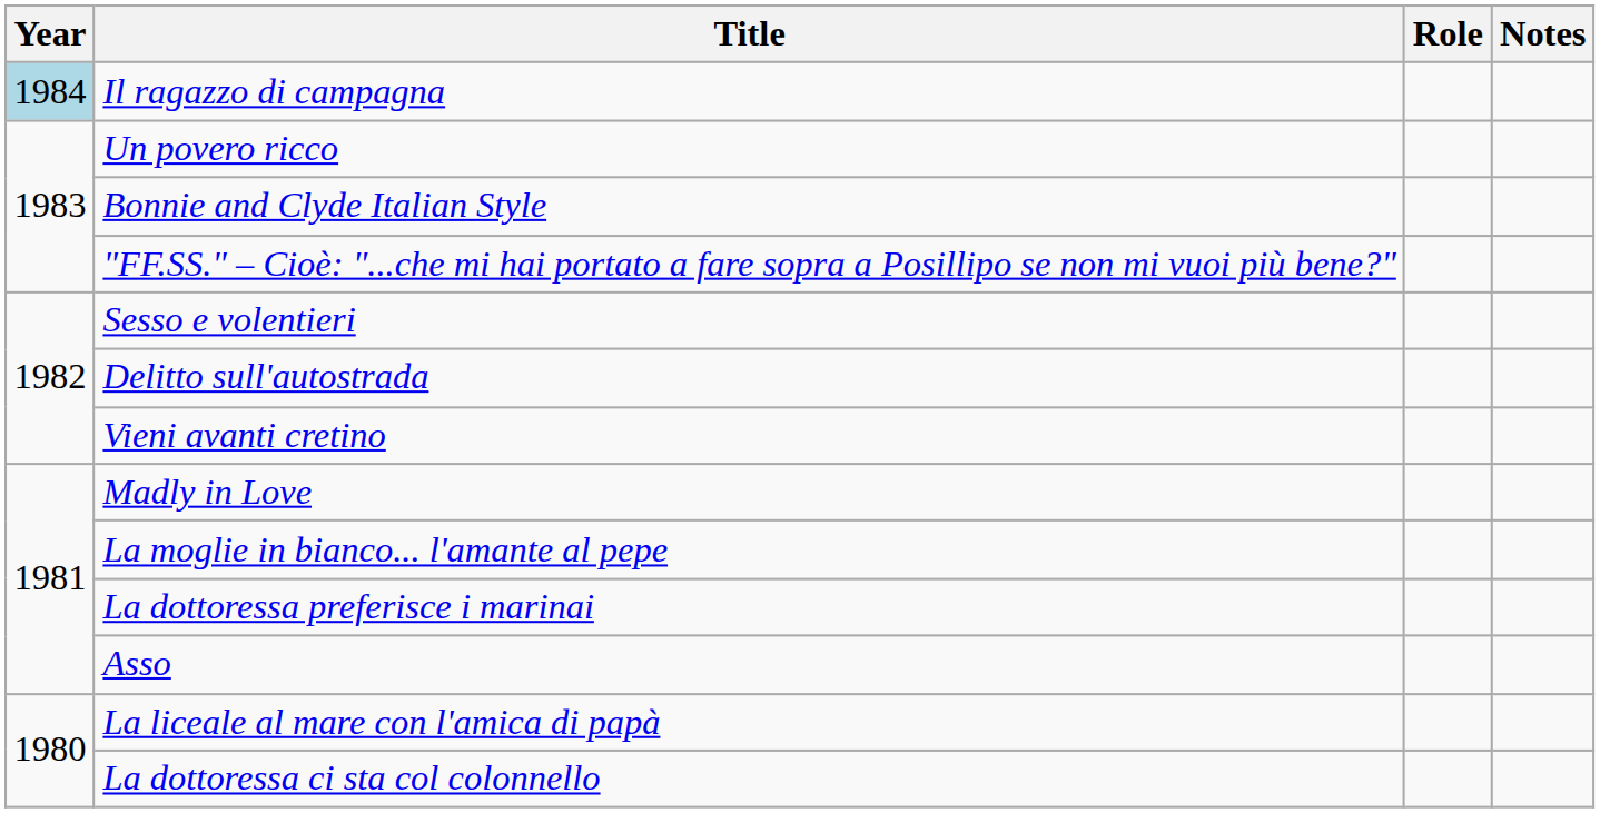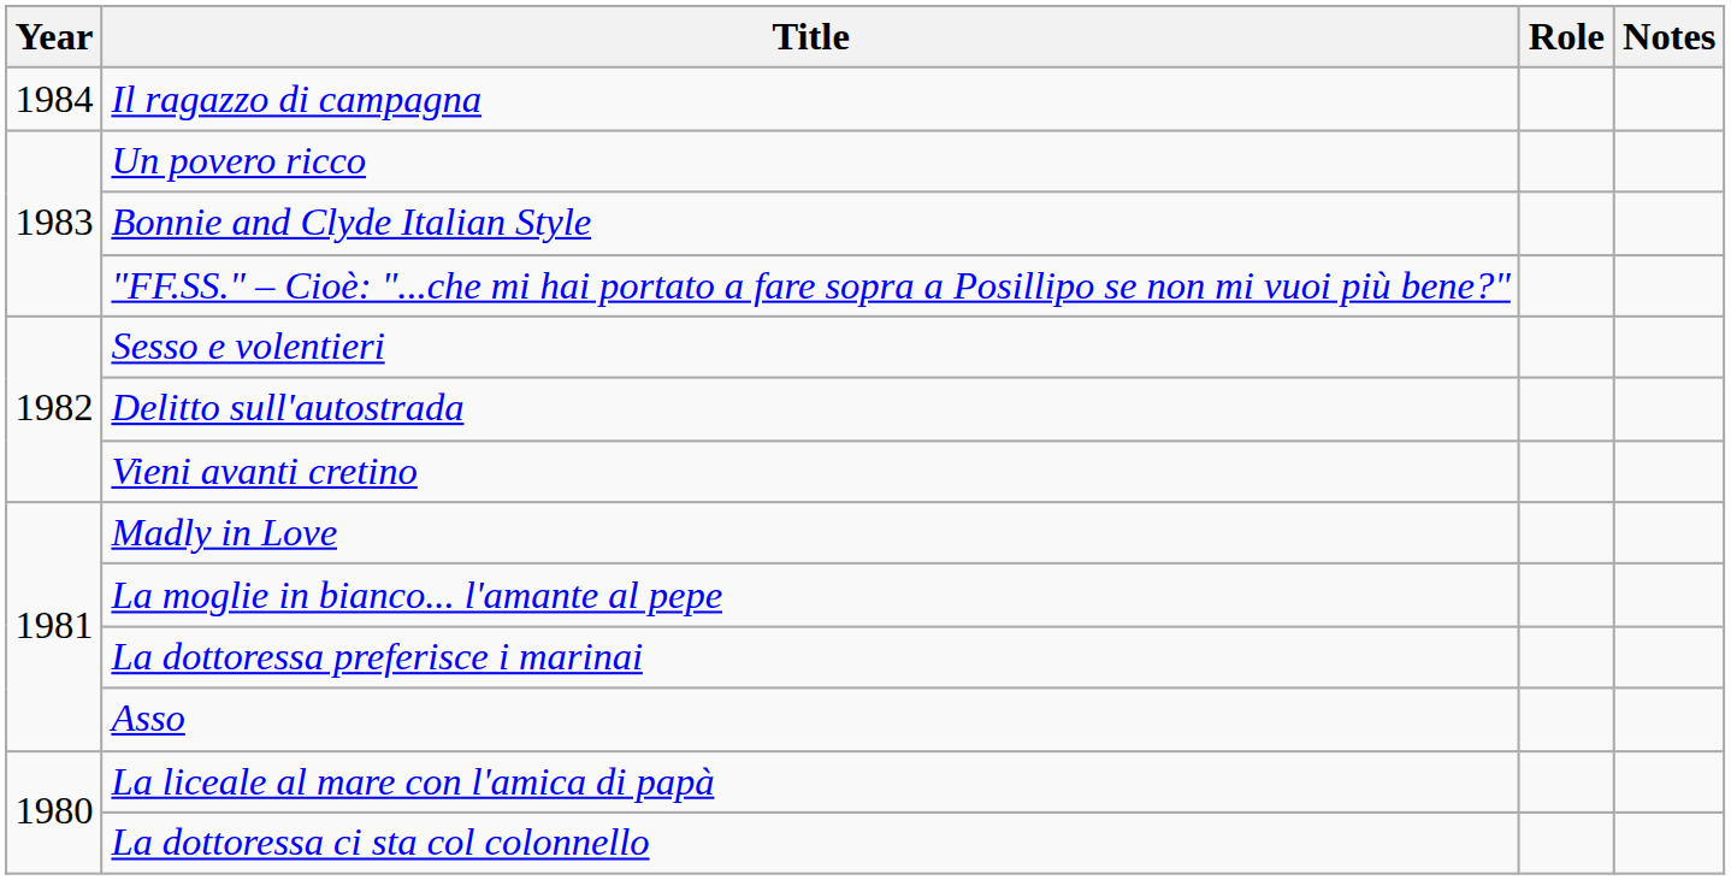Il ragazzo di campagna | Year: lightblue background -> no background
